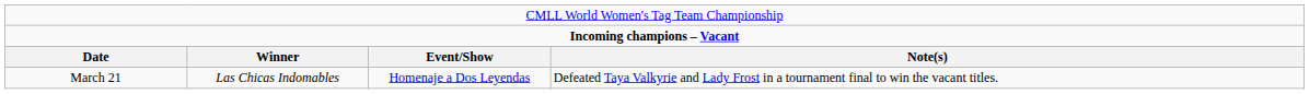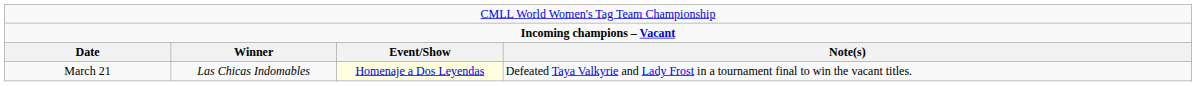March 21 | column 3: no background -> lightyellow background
